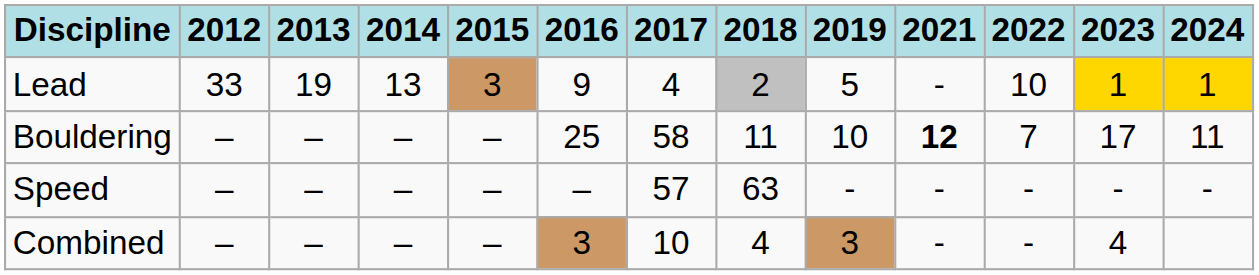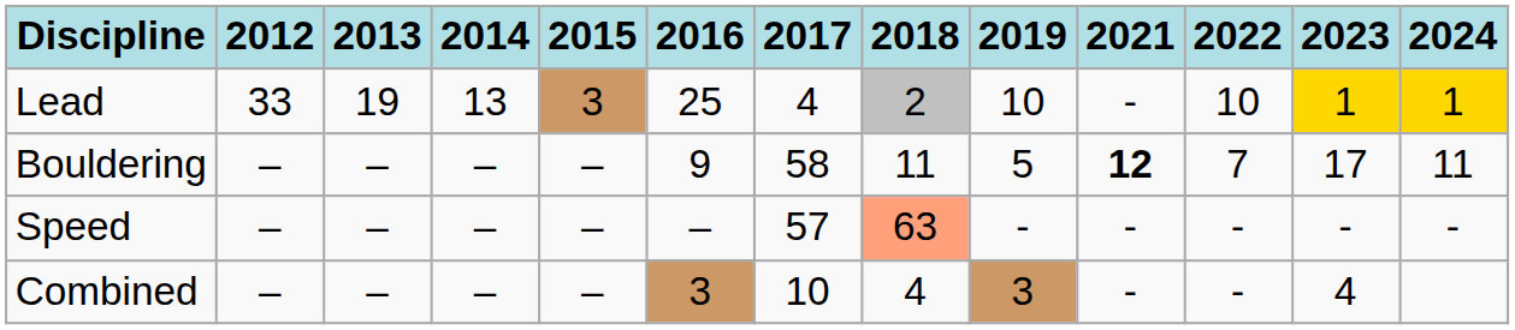Lead | 2016: 9 -> 25
Lead | 2019: 5 -> 10
Bouldering | 2016: 25 -> 9
Bouldering | 2019: 10 -> 5
Speed | 2018: no background -> lightsalmon background
